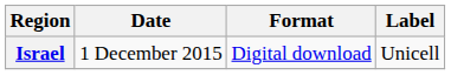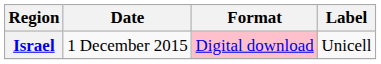Israel | Format: no background -> pink background
